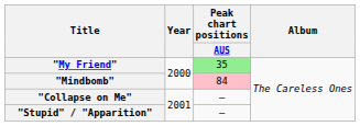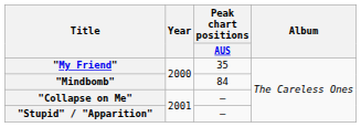"My Friend" | Peak chart positions / AUS: lightgreen background -> no background
"Mindbomb" | Peak chart positions / AUS: pink background -> no background
